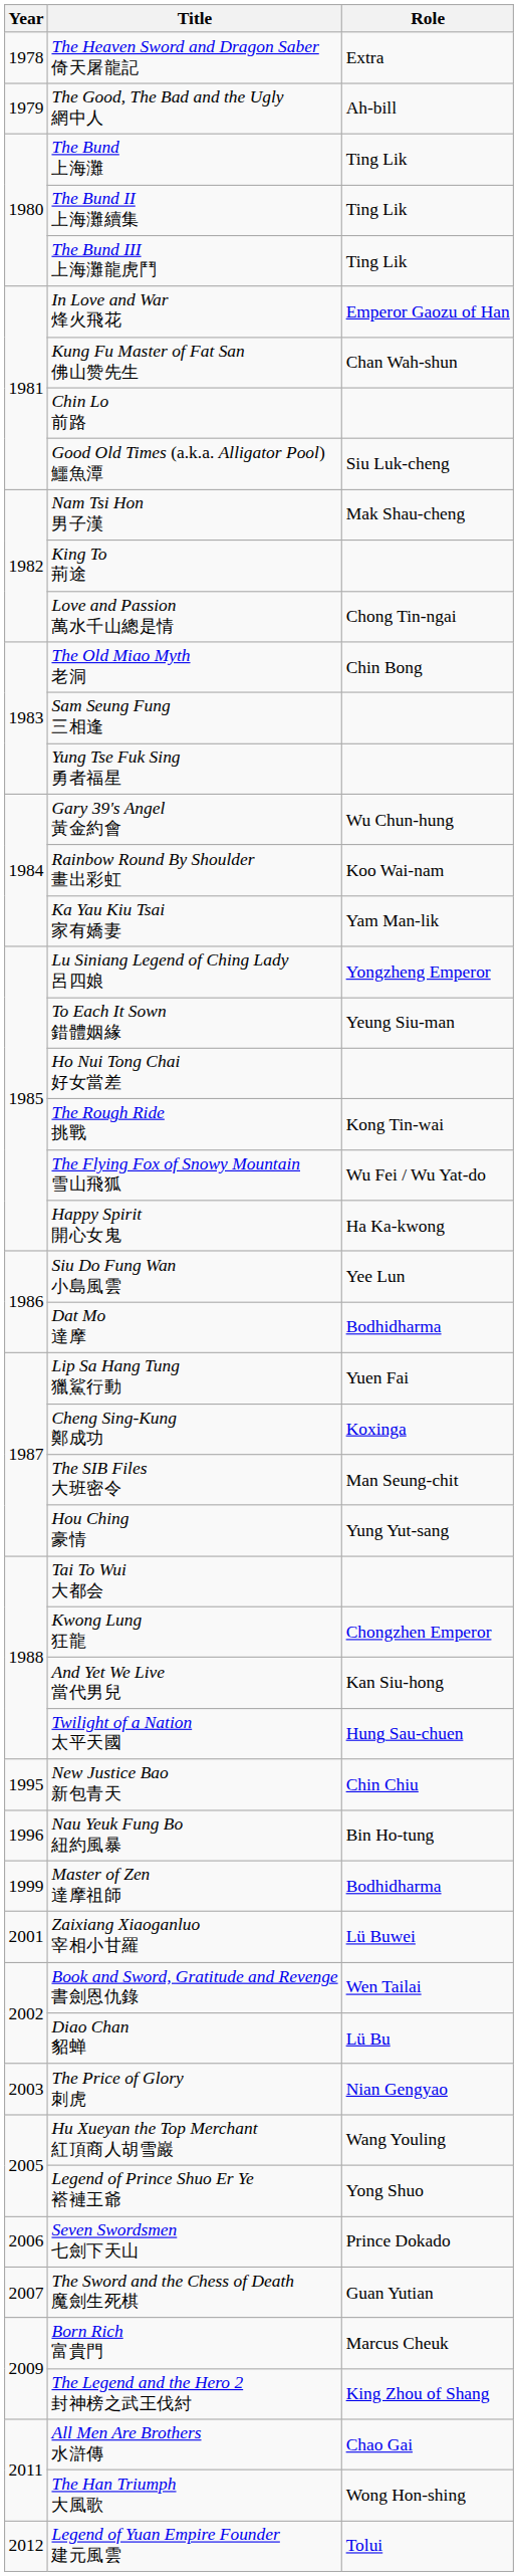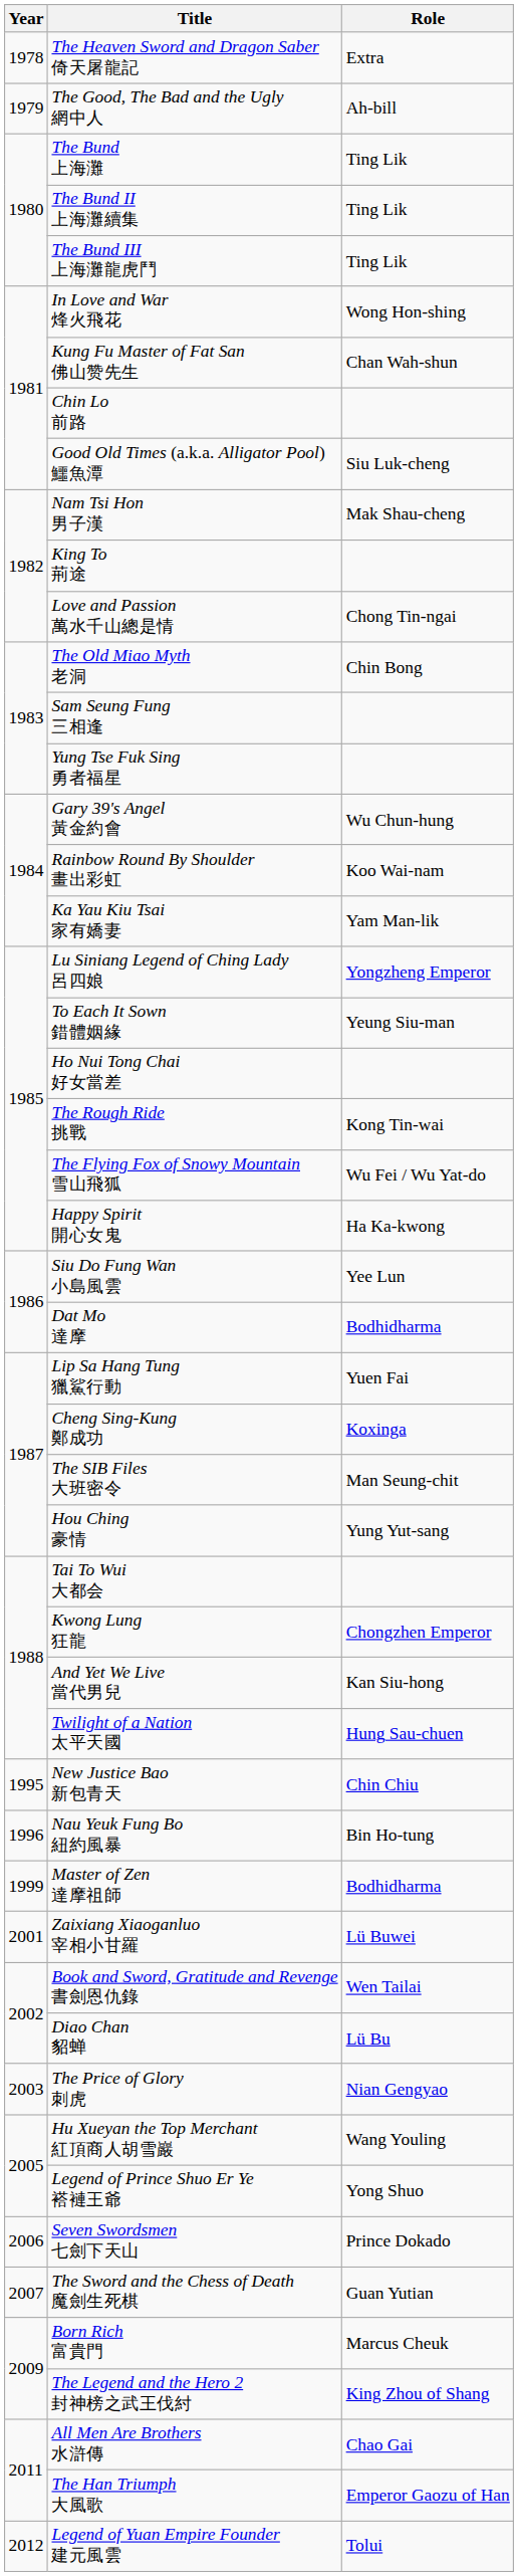In Love and War 烽火飛花 | Role: Emperor Gaozu of Han -> Wong Hon-shing
The Han Triumph 大風歌 | Role: Wong Hon-shing -> Emperor Gaozu of Han
